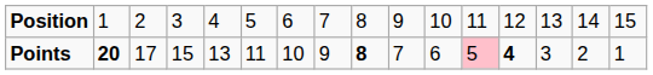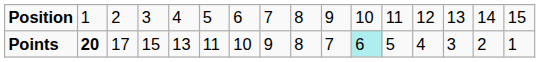Points | column 9: bold -> normal
Points | column 11: no background -> paleturquoise background
Points | column 12: pink background -> no background
Points | column 13: bold -> normal
